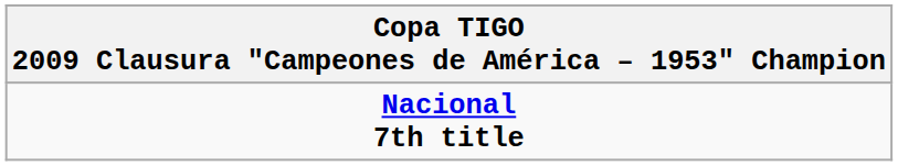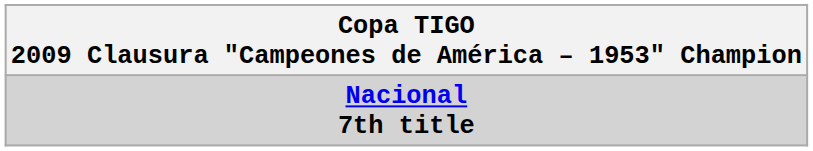row 2 | column 1: no background -> lightgrey background
